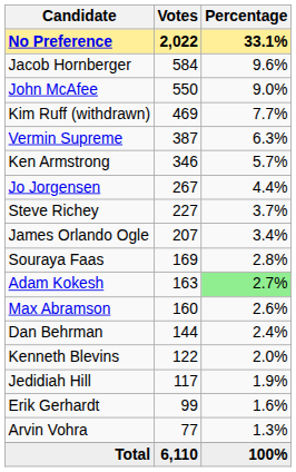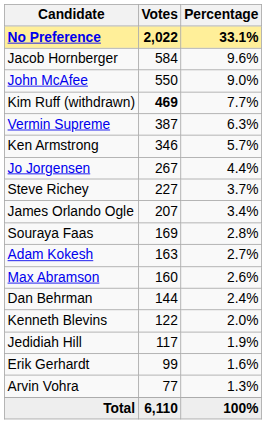Kim Ruff (withdrawn) | Votes: normal -> bold
Adam Kokesh | Percentage: lightgreen background -> no background
